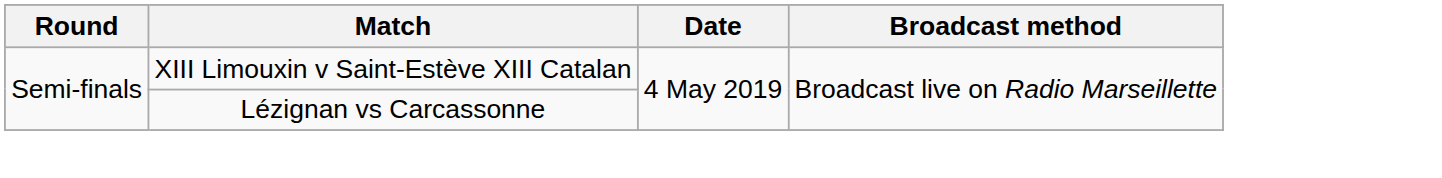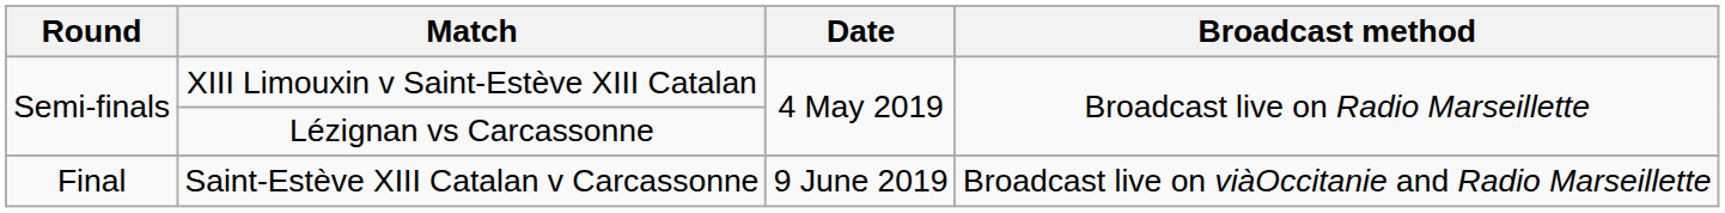+ row: Final | Saint-Estève XIII Catalan v Carcassonne | 9 June 2019 | Broadcast live on viàOccitanie and Radio Marseillette
